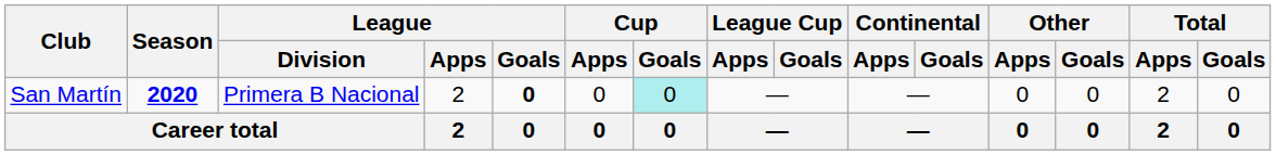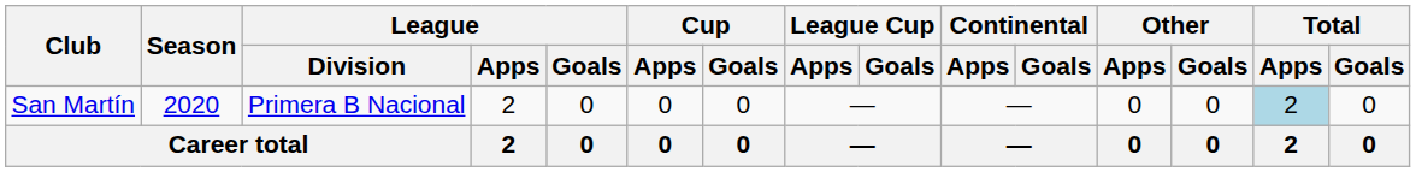San Martín | Season: bold -> normal
San Martín | League / Goals: bold -> normal
San Martín | Cup / Goals: paleturquoise background -> no background
San Martín | Total / Apps: no background -> lightblue background
